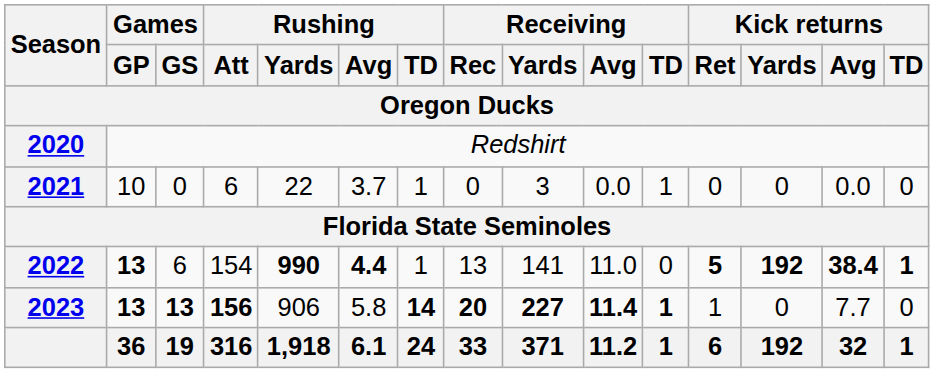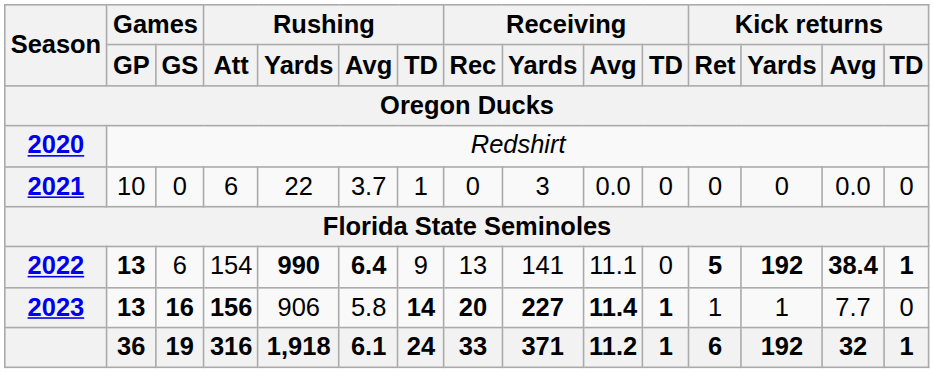2021 | Receiving / TD: 1 -> 0
2022 | Rushing / Avg: 4.4 -> 6.4
2022 | Rushing / TD: 1 -> 9
2022 | Receiving / Avg: 11.0 -> 11.1
2023 | Games / GS: 13 -> 16
2023 | Kick returns / Yards: 0 -> 1
